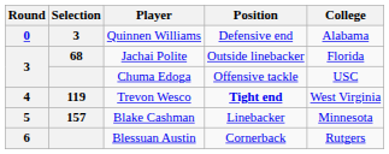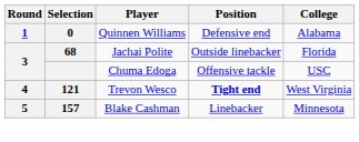Quinnen Williams | Round: 0 -> 1
Quinnen Williams | Selection: 3 -> 0
Trevon Wesco | Selection: 119 -> 121
- row: 6 | Blessuan Austin | Cornerback | Rutgers
